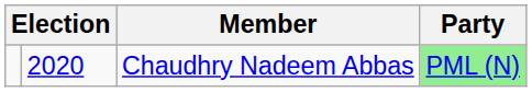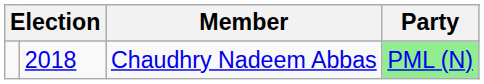Chaudhry Nadeem Abbas | column 2: 2020 -> 2018
